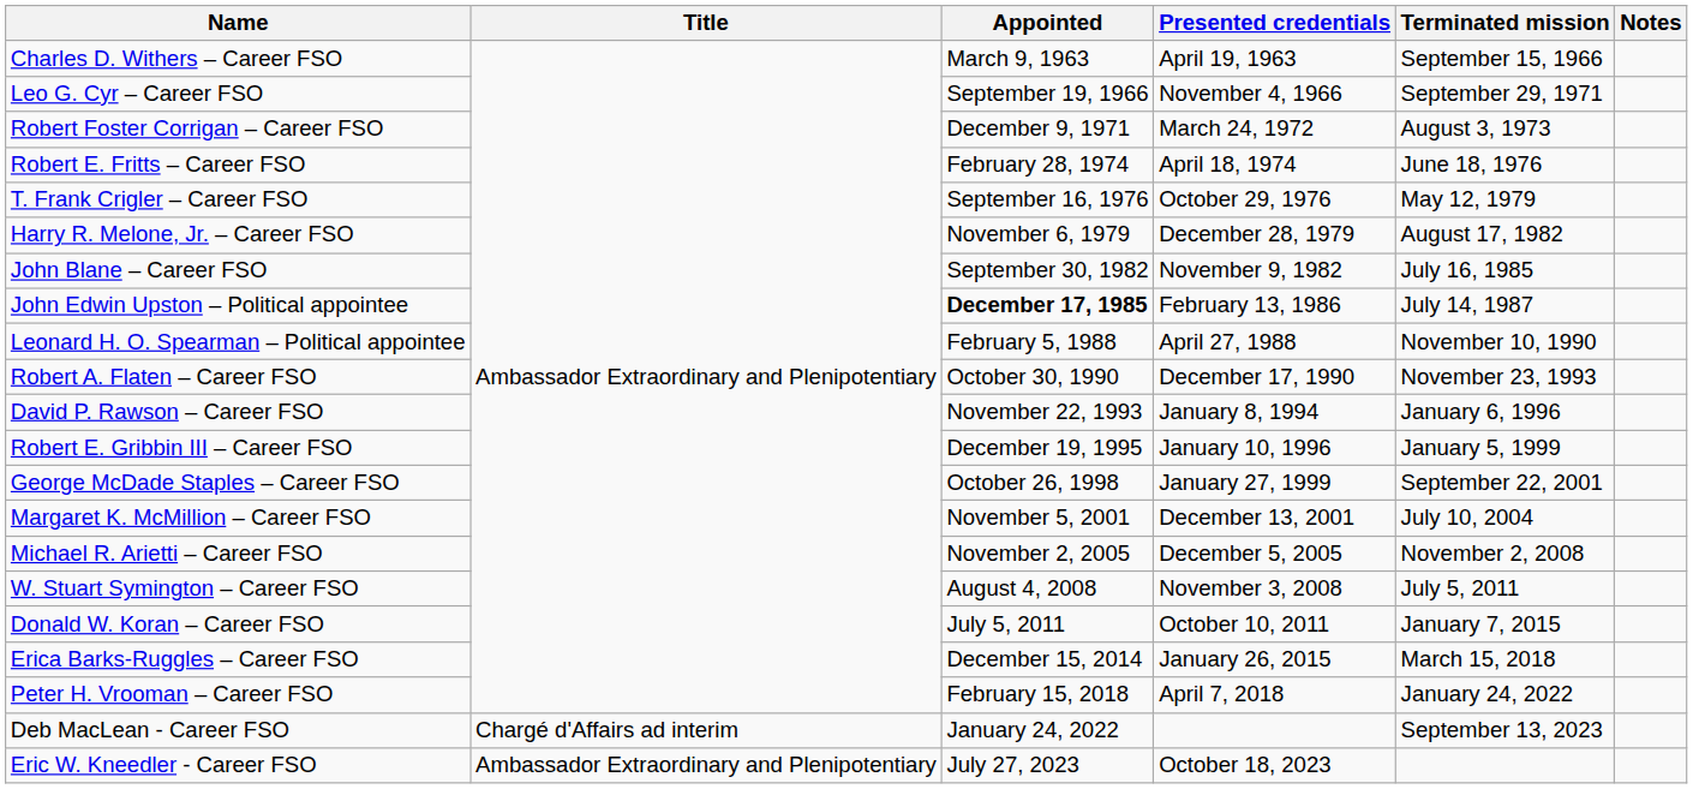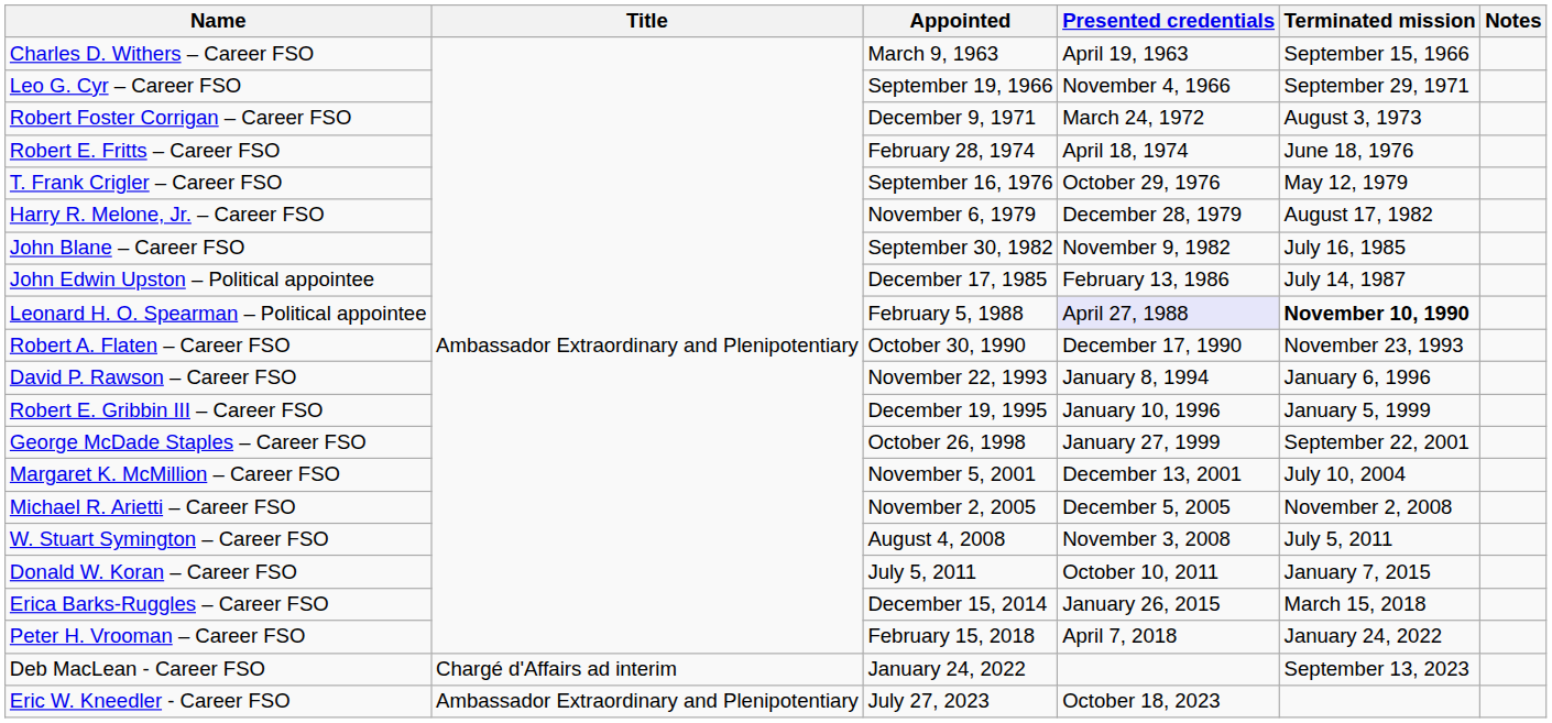John Edwin Upston – Political appointee | Appointed: bold -> normal
Leonard H. O. Spearman – Political appointee | Presented credentials: no background -> lavender background
Leonard H. O. Spearman – Political appointee | Terminated mission: normal -> bold
